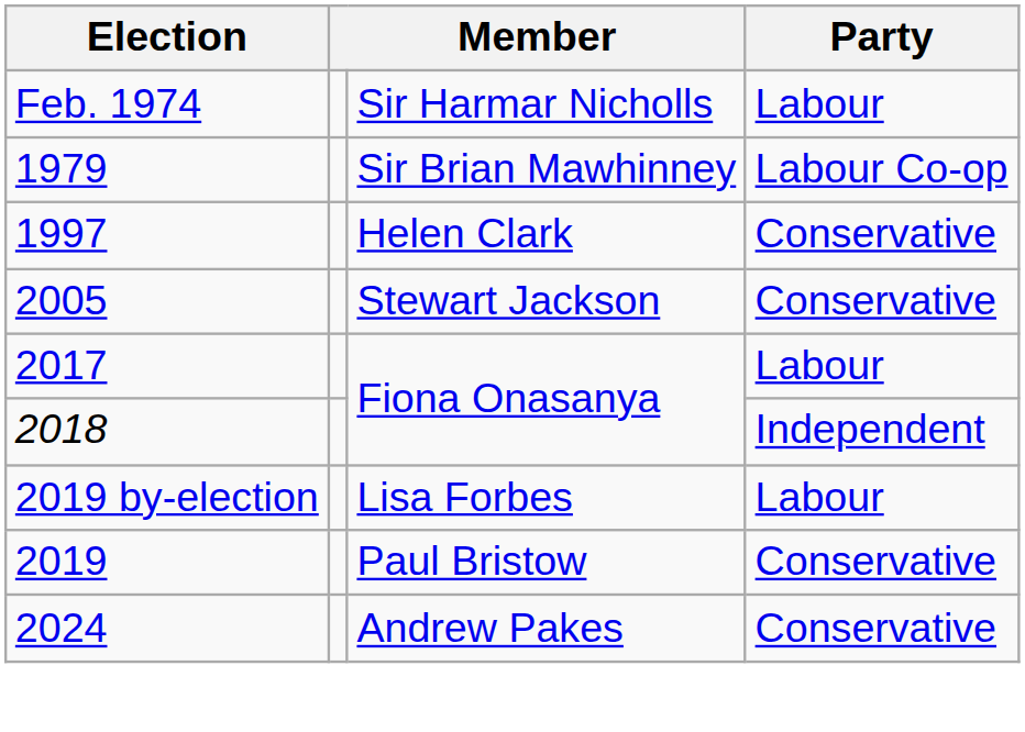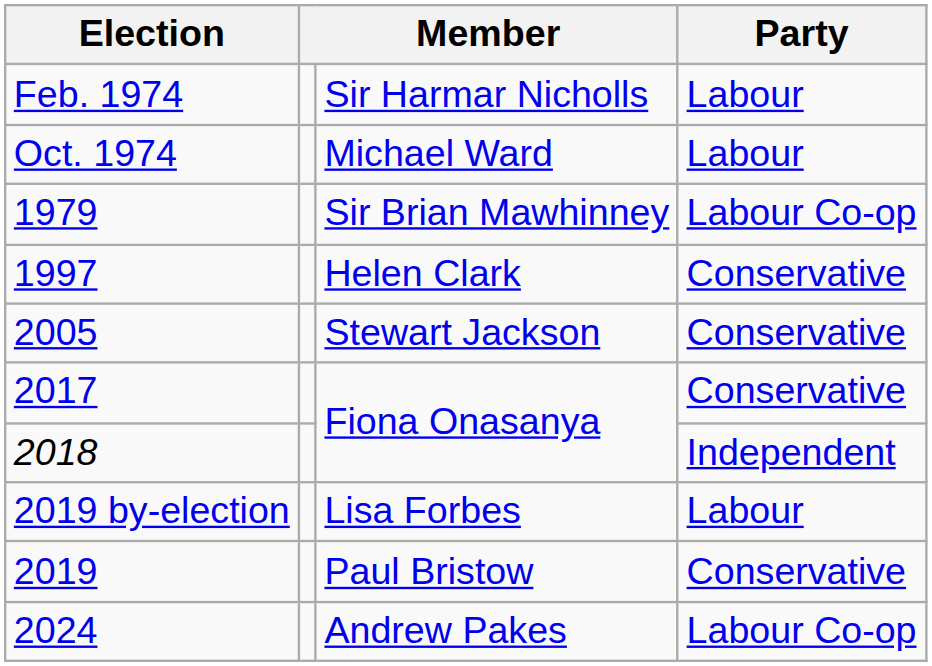+ row: Oct. 1974 | Michael Ward | Labour
2017 / Fiona Onasanya | Party: Labour -> Conservative
Andrew Pakes | Party: Conservative -> Labour Co-op
